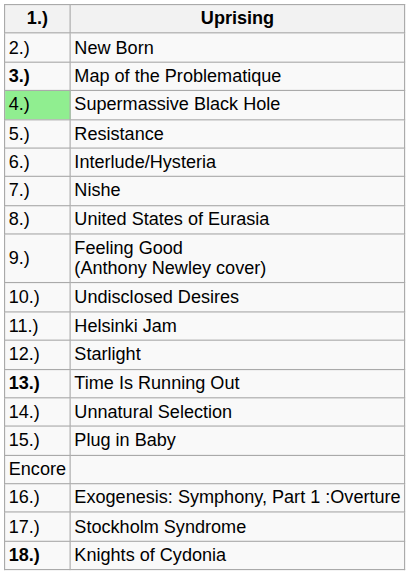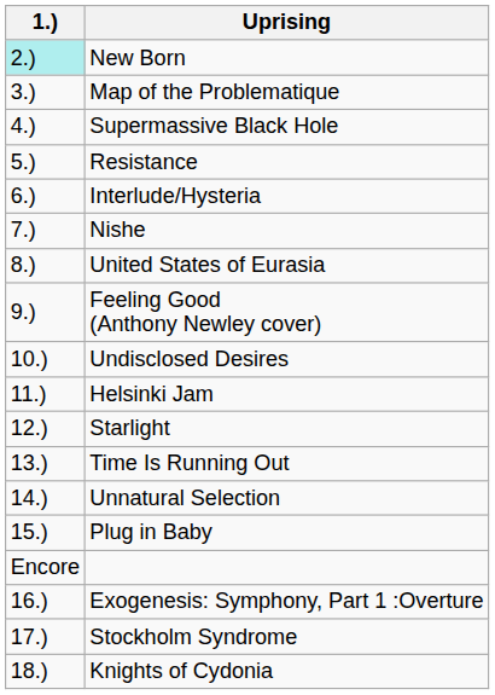New Born | 1.): no background -> paleturquoise background
Map of the Problematique | 1.): bold -> normal
Supermassive Black Hole | 1.): lightgreen background -> no background
Time Is Running Out | 1.): bold -> normal
Knights of Cydonia | 1.): bold -> normal
